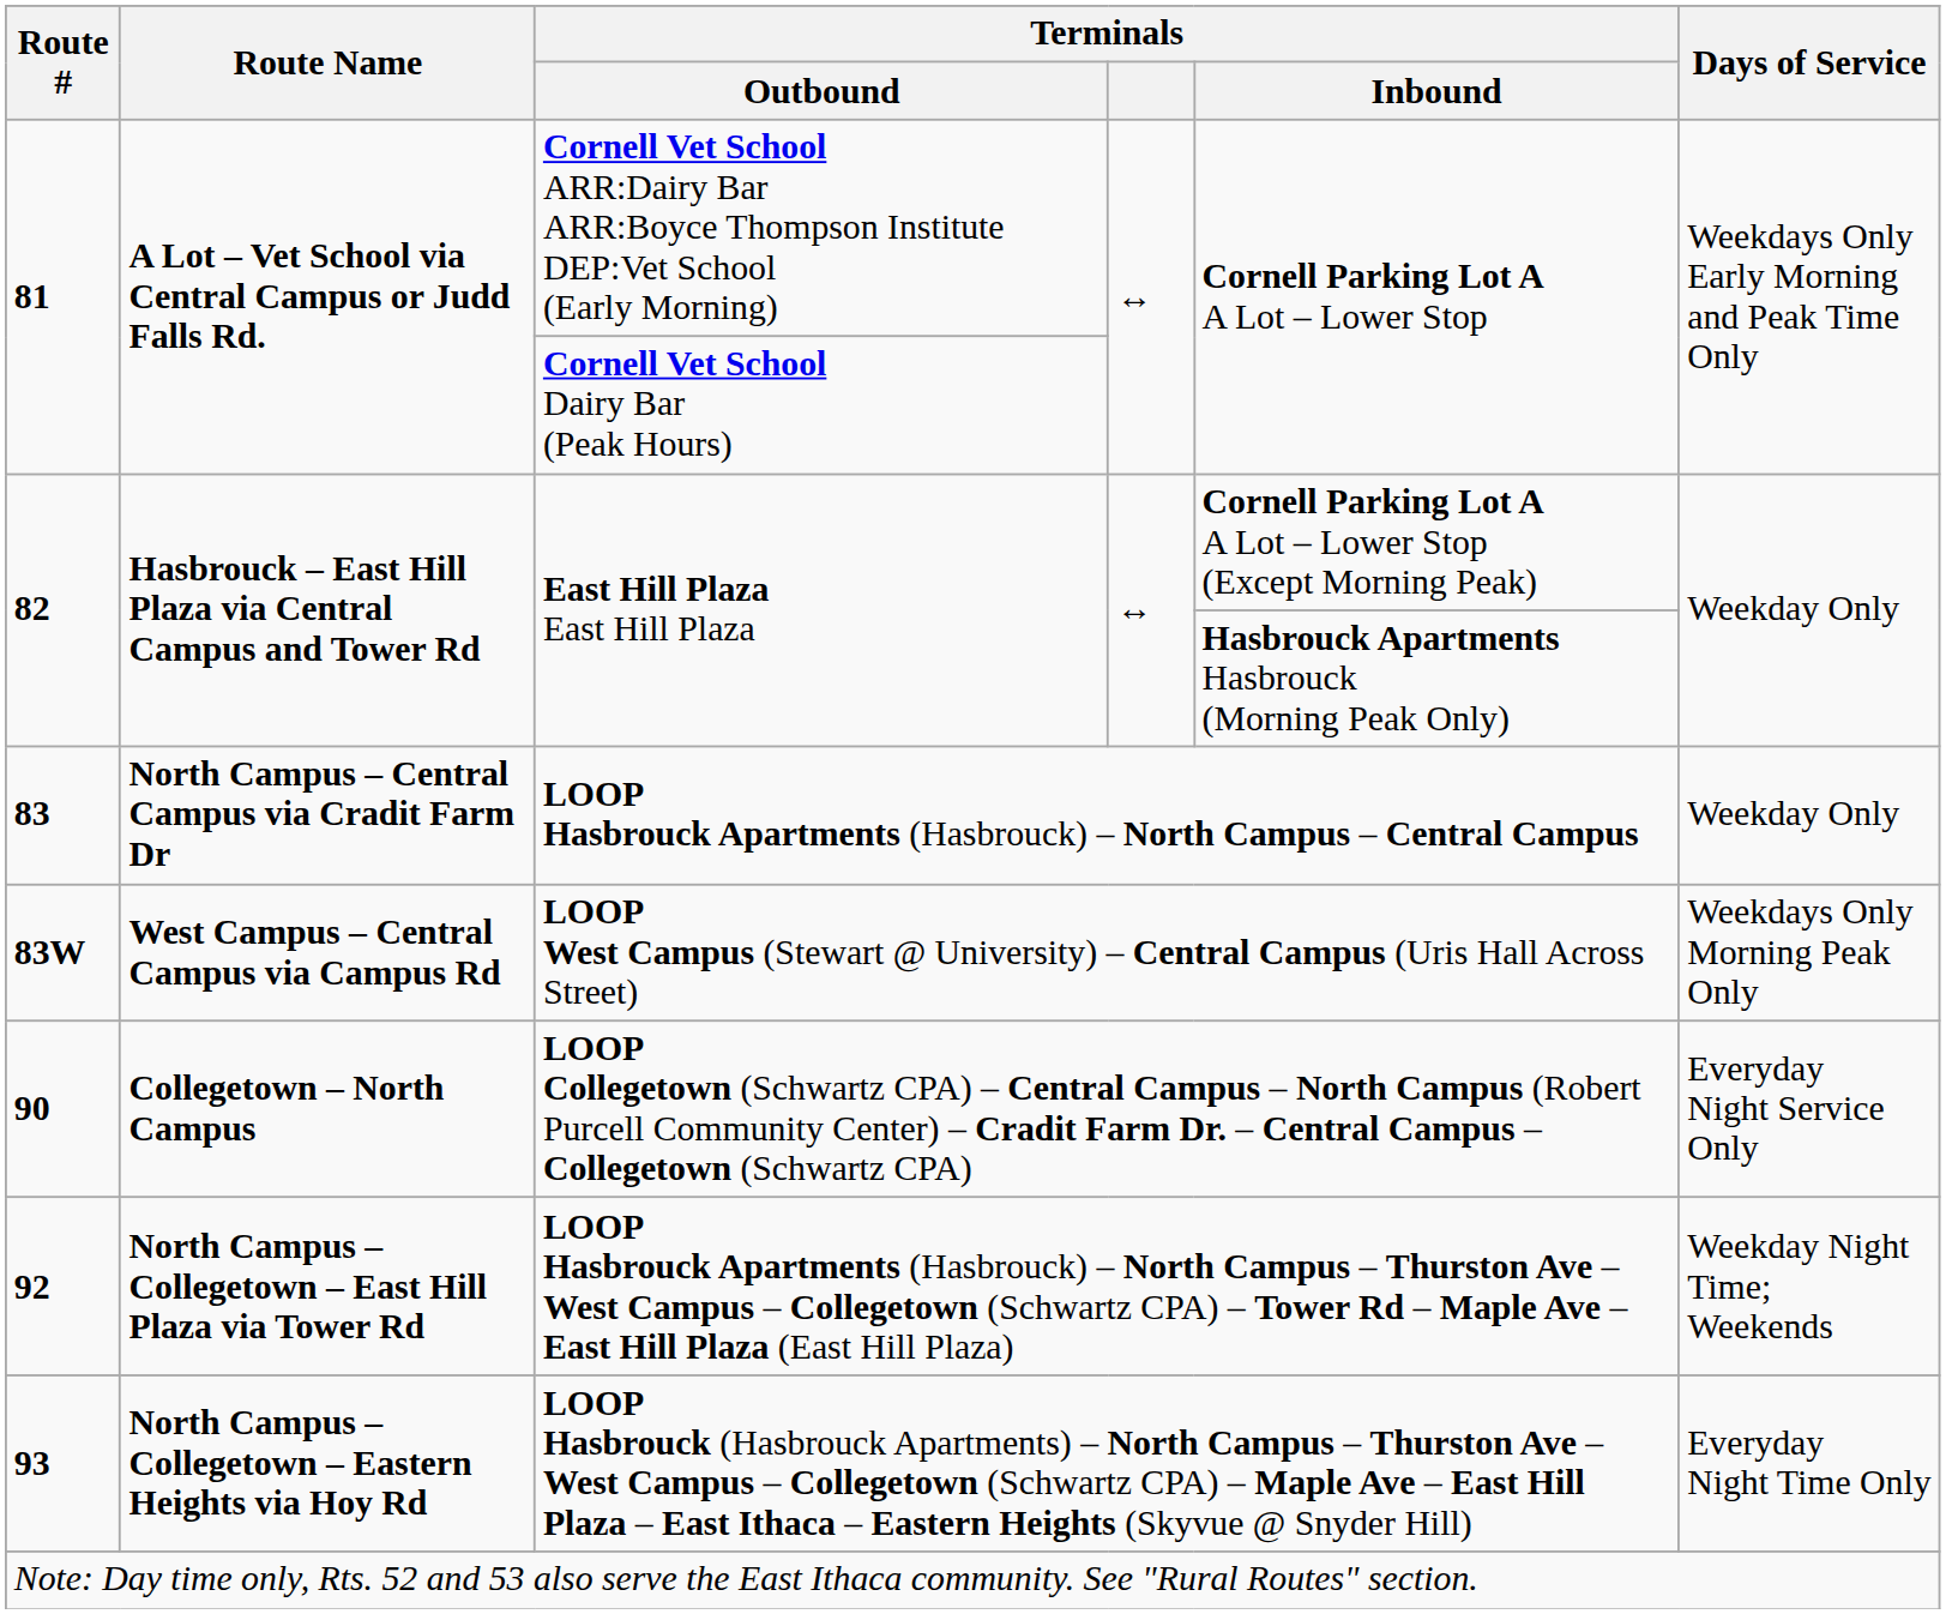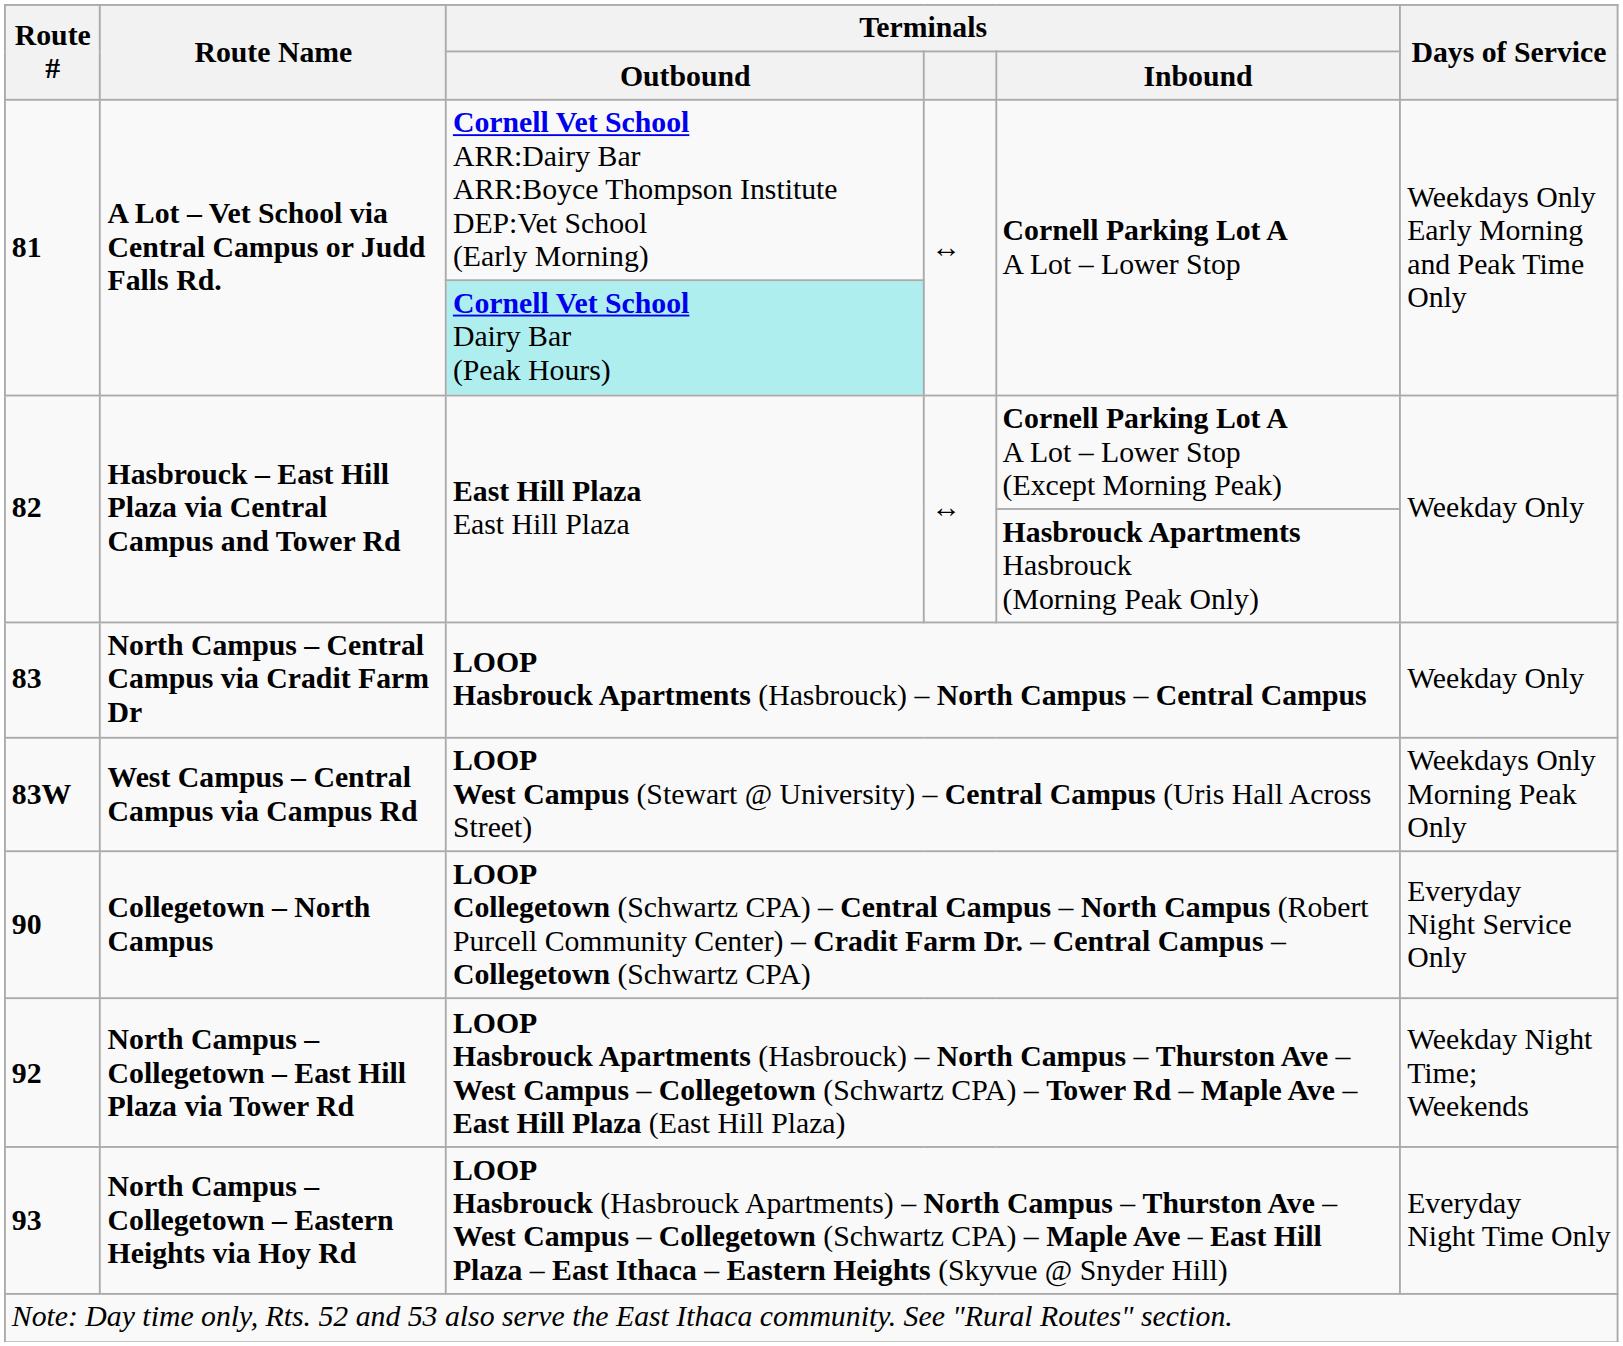Cornell Vet School Dairy Bar (Peak Hours) | Terminals / Outbound: no background -> paleturquoise background
